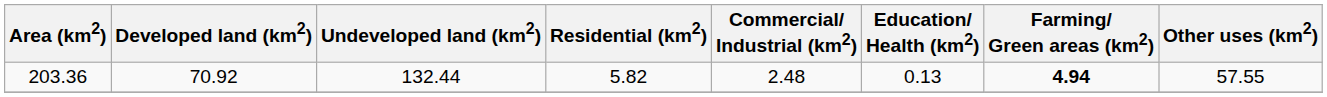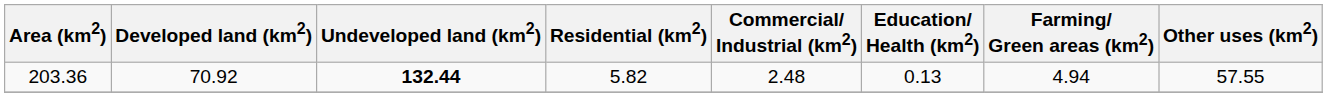203.36 | Undeveloped land (km2): normal -> bold
203.36 | Farming/ Green areas (km2): bold -> normal
